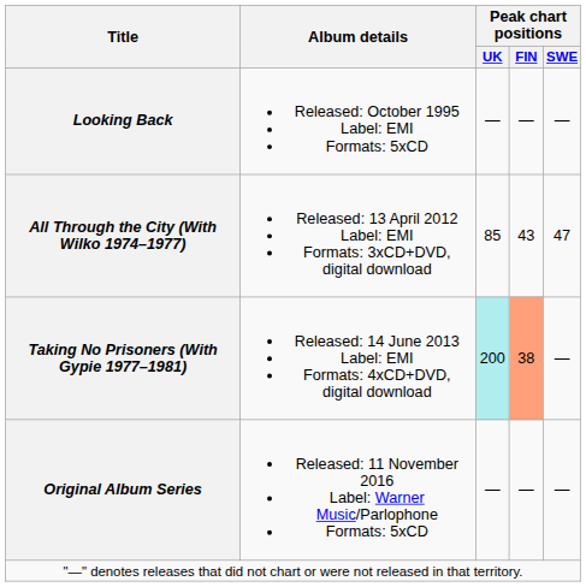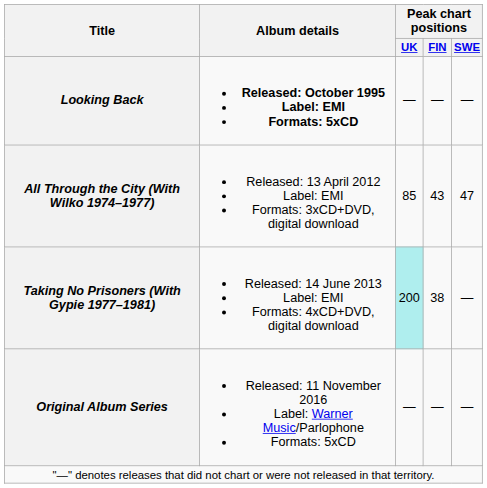Looking Back | Album details: normal -> bold
Taking No Prisoners (With Gypie 1977–1981) | Peak chart positions / FIN: lightsalmon background -> no background
